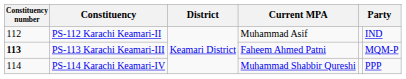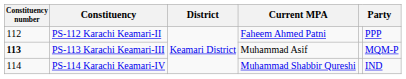PS-112 Karachi Keamari-II | Current MPA: Muhammad Asif -> Faheem Ahmed Patni
PS-112 Karachi Keamari-II | column 6: IND -> PPP
PS-113 Karachi Keamari-III | Current MPA: Faheem Ahmed Patni -> Muhammad Asif
PS-114 Karachi Keamari-IV | column 6: PPP -> IND
